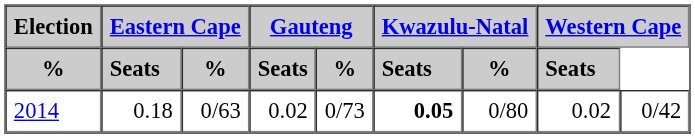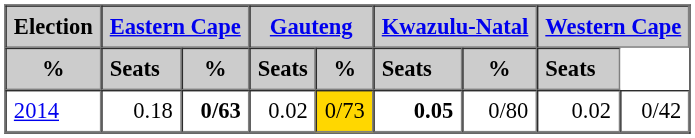0.18 | column 3: normal -> bold
0.18 | column 5: no background -> gold background
